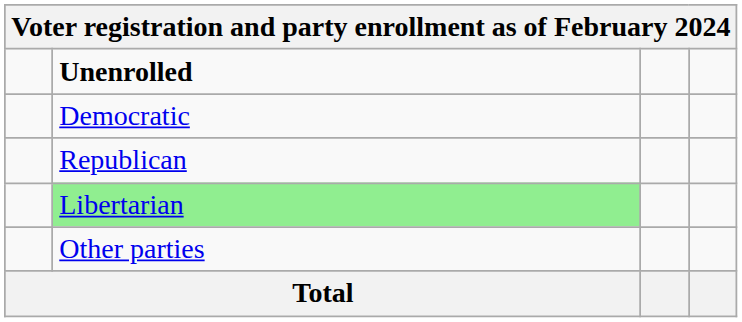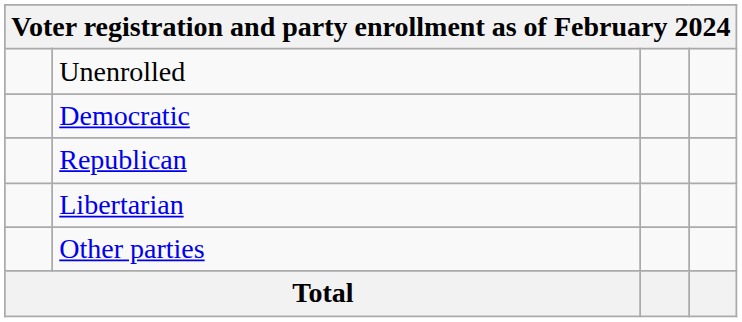Unenrolled | column 2: bold -> normal
Libertarian | column 2: lightgreen background -> no background
